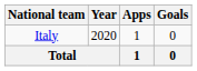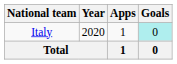Italy | Goals: no background -> paleturquoise background
